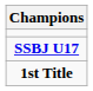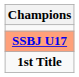row 3 | column 1: no background -> lightsalmon background
